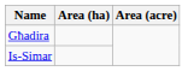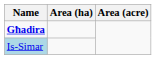Għadira | Name: normal -> bold
Is-Simar | Name: no background -> lightblue background
